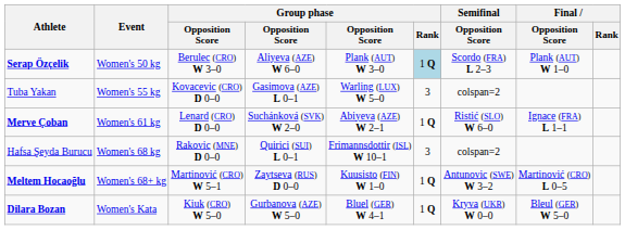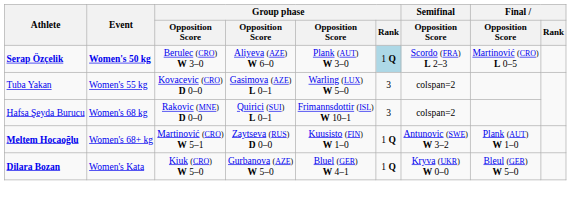Serap Özçelik | Event: normal -> bold
Serap Özçelik | Final / Opposition Score: Plank (AUT) W 1–0 -> Martinović (CRO) L 0–5
- row: Merve Çoban | Women's 61 kg | Lenard (CRO) D 0–0 | Suchánková (SVK) W 2–0 | Abiyeva (AZE) W 2–1 | 1 Q | Ristić (SLO) W 6–0 | Ignace (FRA) L 1–1
Meltem Hocaoğlu | Final / Opposition Score: Martinović (CRO) L 0–5 -> Plank (AUT) W 1–0
